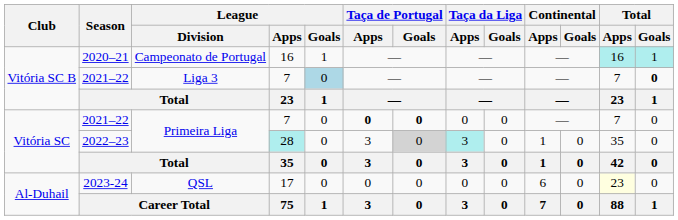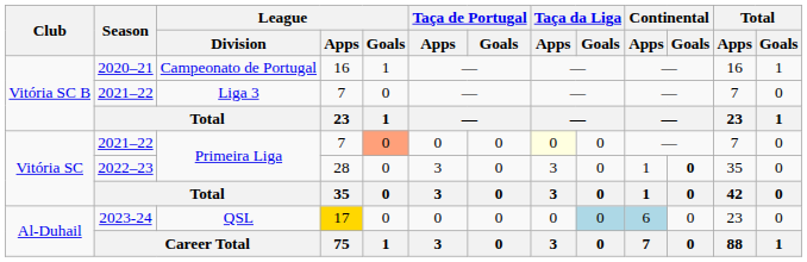2020–21 | Total / Apps: paleturquoise background -> no background
2020–21 | Total / Goals: paleturquoise background -> no background
2021–22 / Liga 3 | League / Goals: lightblue background -> no background
2021–22 / Liga 3 | Total / Goals: bold -> normal
2021–22 / Primeira Liga | League / Goals: no background -> lightsalmon background
2021–22 / Primeira Liga | Taça de Portugal / Apps: bold -> normal
2021–22 / Primeira Liga | Taça de Portugal / Goals: bold -> normal
2021–22 / Primeira Liga | Taça da Liga / Apps: no background -> lightyellow background
2022–23 | League / Apps: paleturquoise background -> no background
2022–23 | Taça de Portugal / Goals: lightgrey background -> no background
2022–23 | Taça da Liga / Apps: paleturquoise background -> no background
2022–23 | Continental / Goals: normal -> bold
2023-24 | League / Apps: no background -> gold background
2023-24 | Taça da Liga / Goals: no background -> lightblue background
2023-24 | Continental / Apps: no background -> lightblue background
2023-24 | Total / Apps: lightyellow background -> no background
